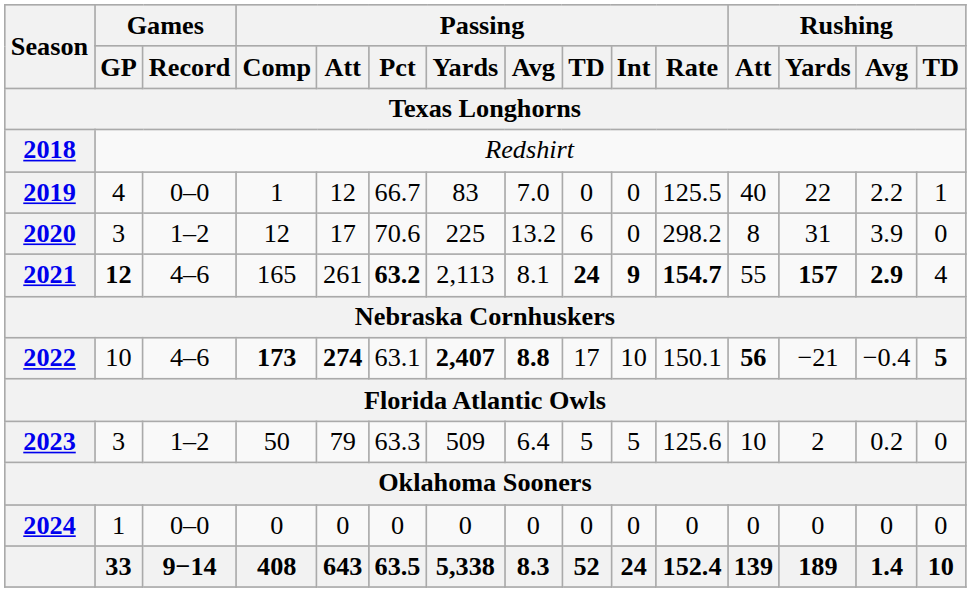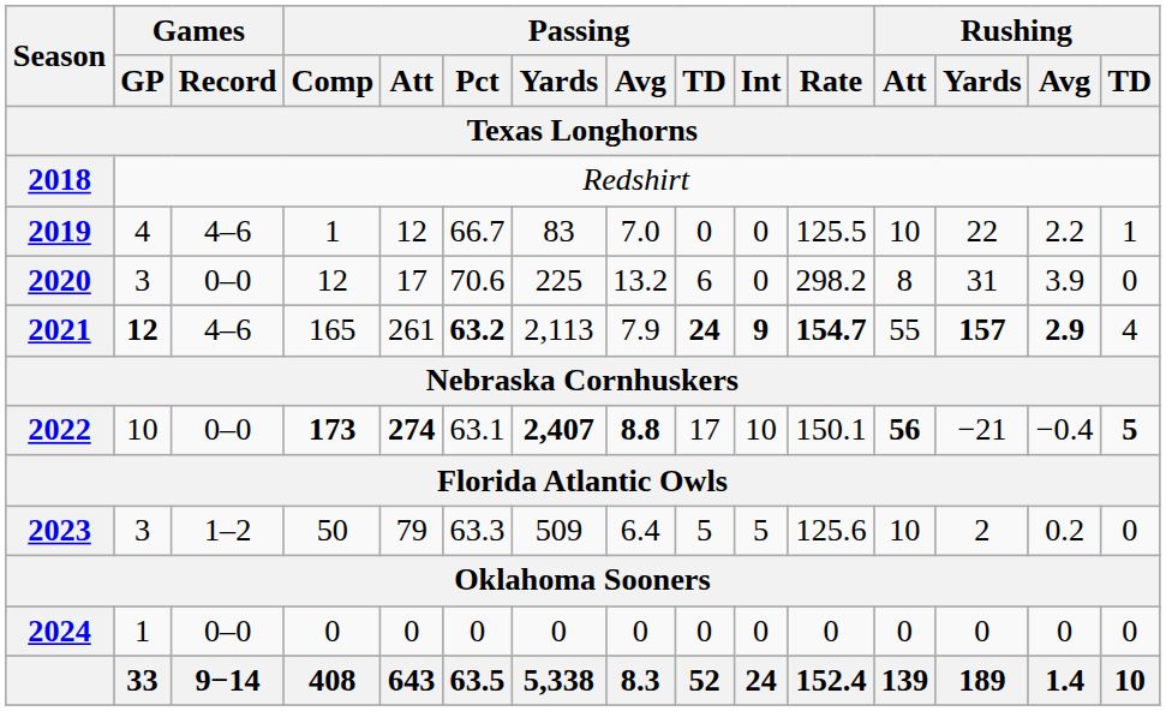2019 | Games / Record: 0–0 -> 4–6
2019 | Rushing / Att: 40 -> 10
2020 | Games / Record: 1–2 -> 0–0
2021 | Passing / Avg: 8.1 -> 7.9
2022 | Games / Record: 4–6 -> 0–0
